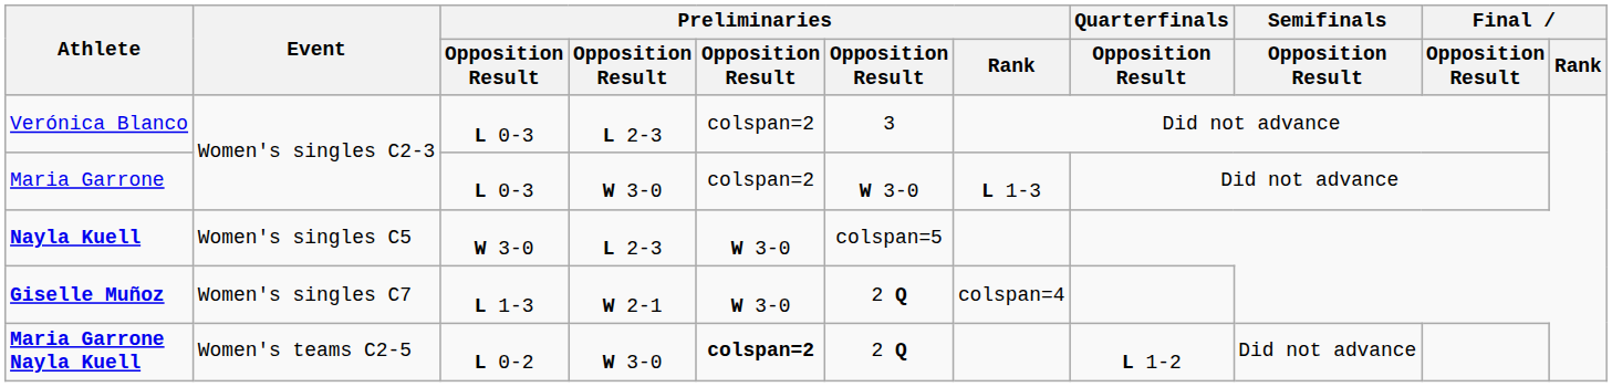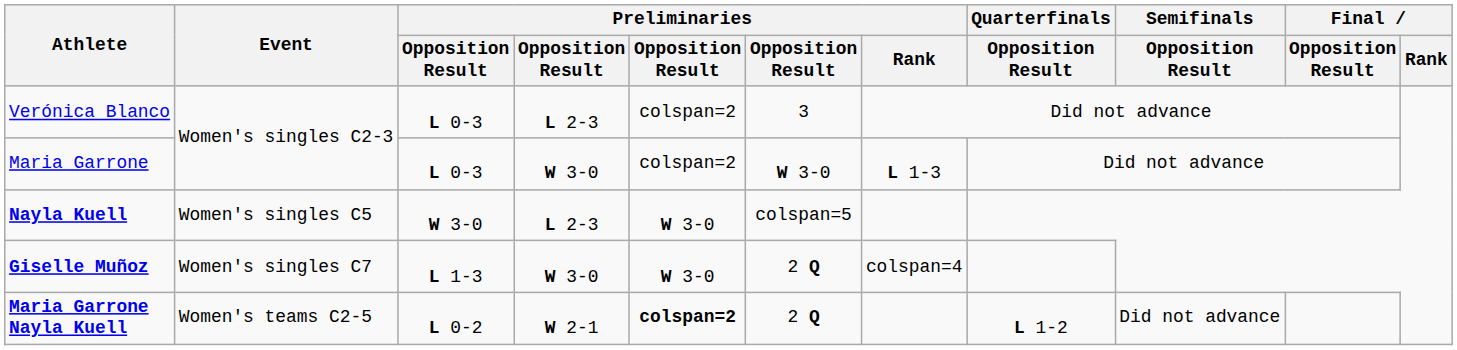Giselle Muñoz | column 4: W 2-1 -> W 3-0
Maria Garrone Nayla Kuell | column 4: W 3-0 -> W 2-1
